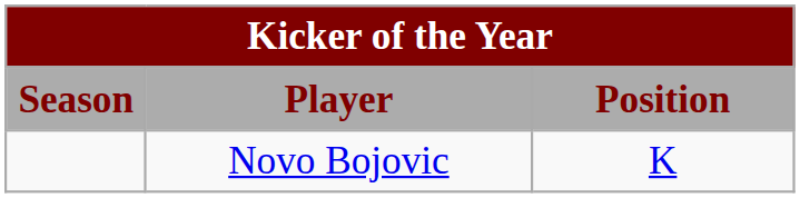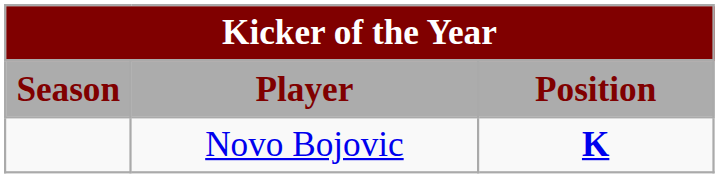Novo Bojovic | Position: normal -> bold
